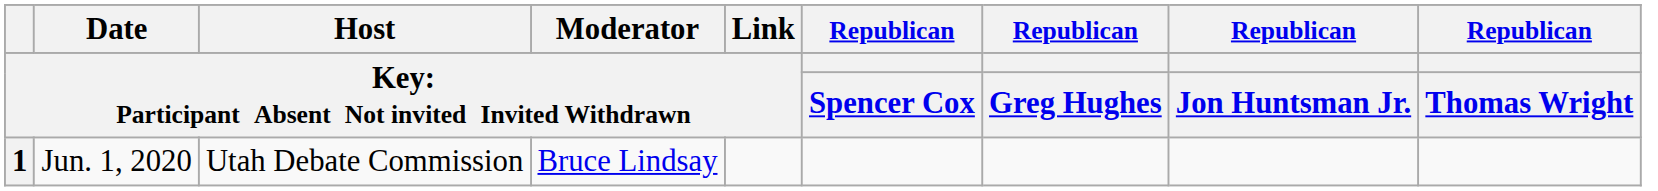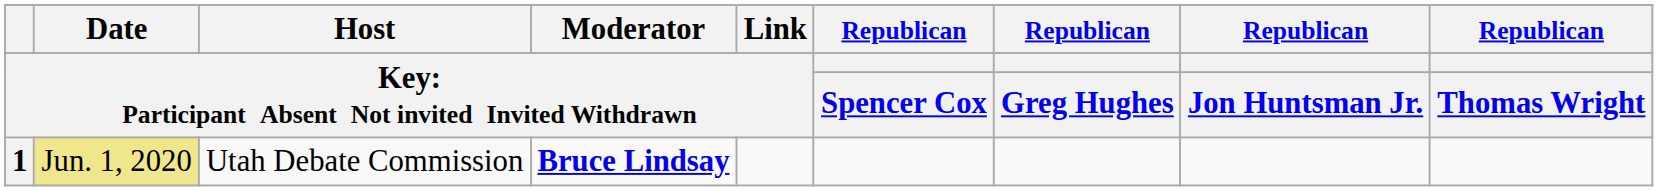1 | column 2: no background -> khaki background
1 | column 4: normal -> bold
